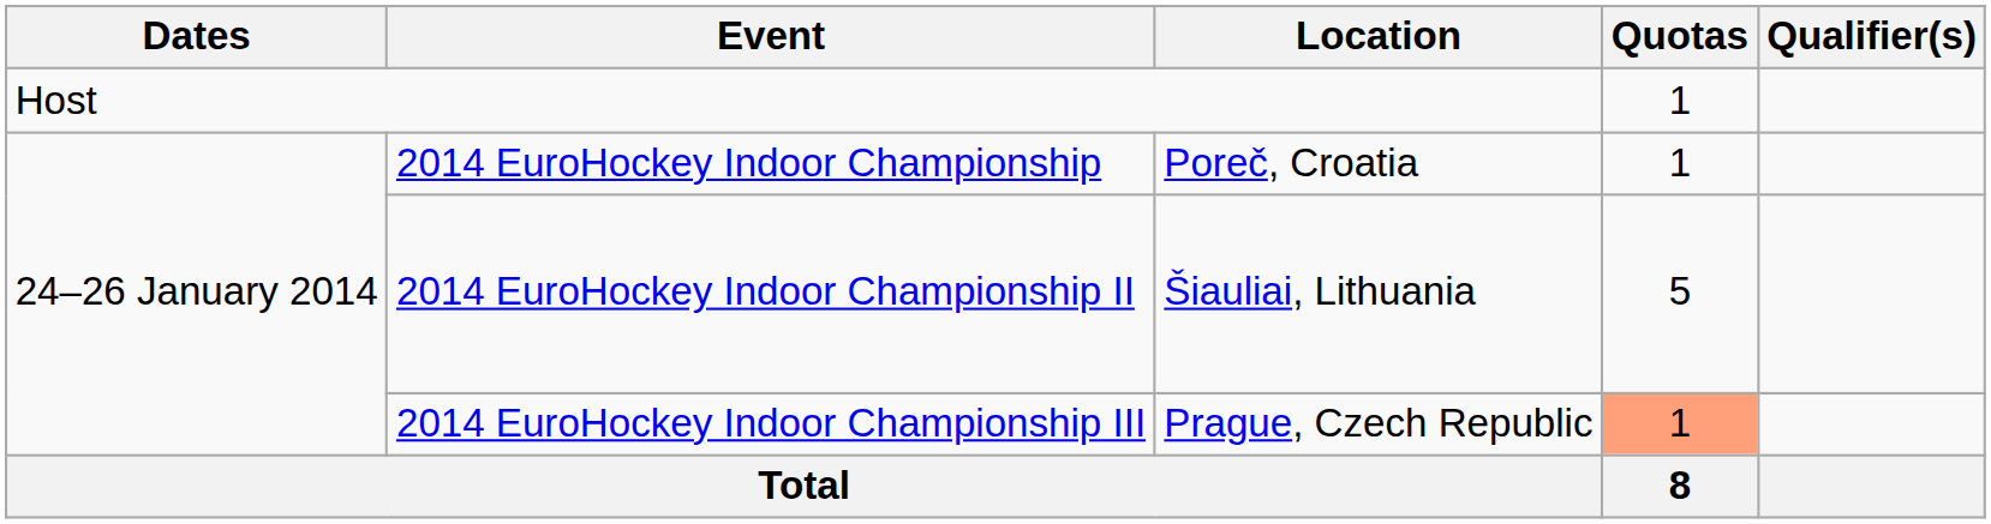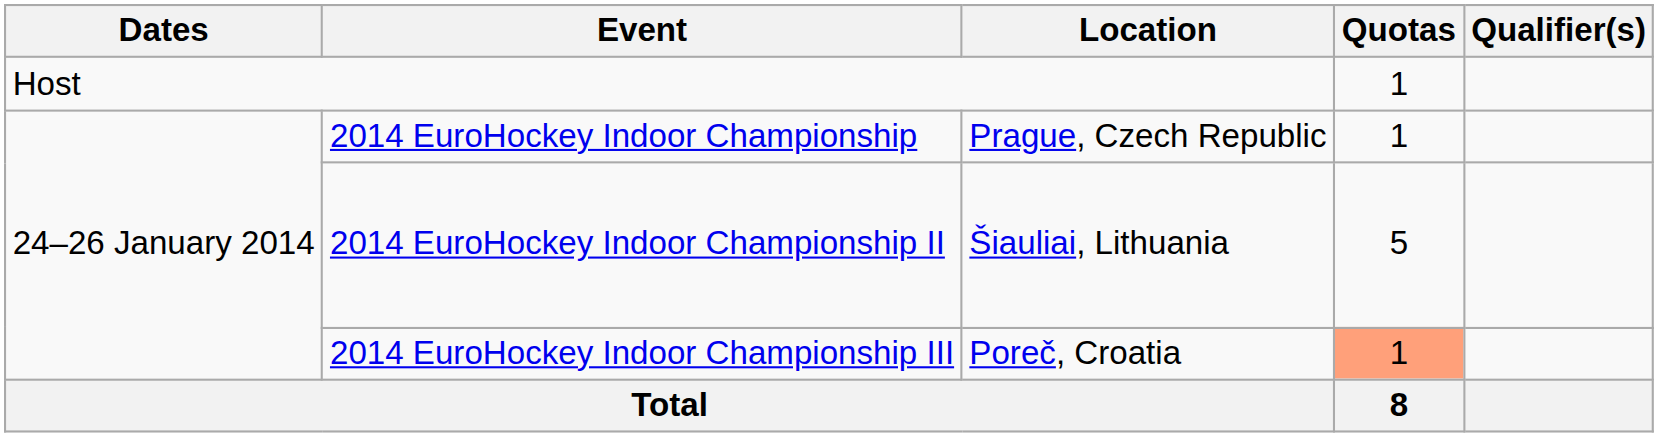2014 EuroHockey Indoor Championship | Location: Poreč, Croatia -> Prague, Czech Republic
2014 EuroHockey Indoor Championship III | Location: Prague, Czech Republic -> Poreč, Croatia
